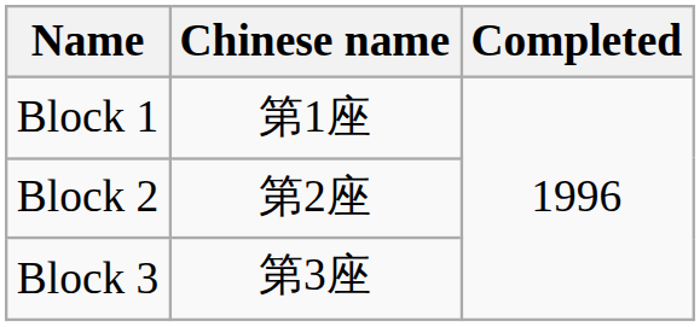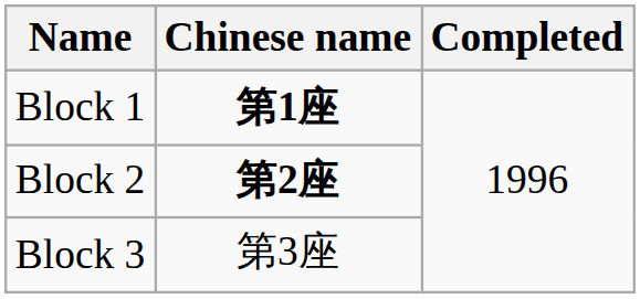Block 1 | Chinese name: normal -> bold
Block 2 | Chinese name: normal -> bold
